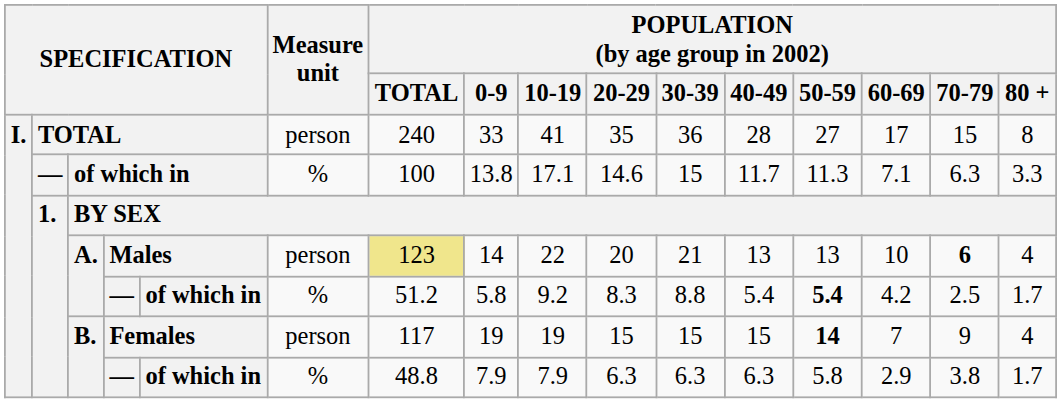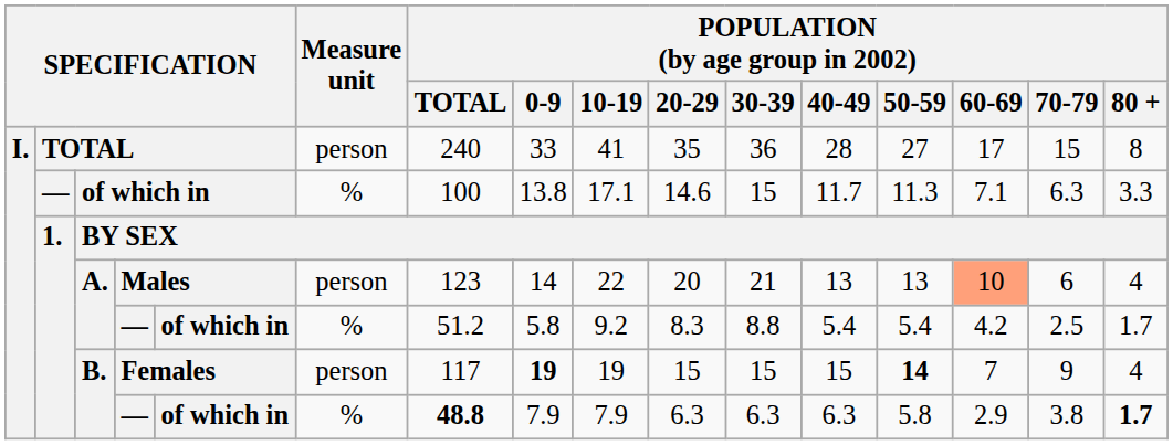Males | POPULATION (by age group in 2002) / TOTAL: khaki background -> no background
Males | POPULATION (by age group in 2002) / 60-69: no background -> lightsalmon background
Males | POPULATION (by age group in 2002) / 70-79: bold -> normal
A. / — | POPULATION (by age group in 2002) / 50-59: bold -> normal
Females | POPULATION (by age group in 2002) / 0-9: normal -> bold
B. / — | POPULATION (by age group in 2002) / TOTAL: normal -> bold
B. / — | POPULATION (by age group in 2002) / 80 +: normal -> bold
